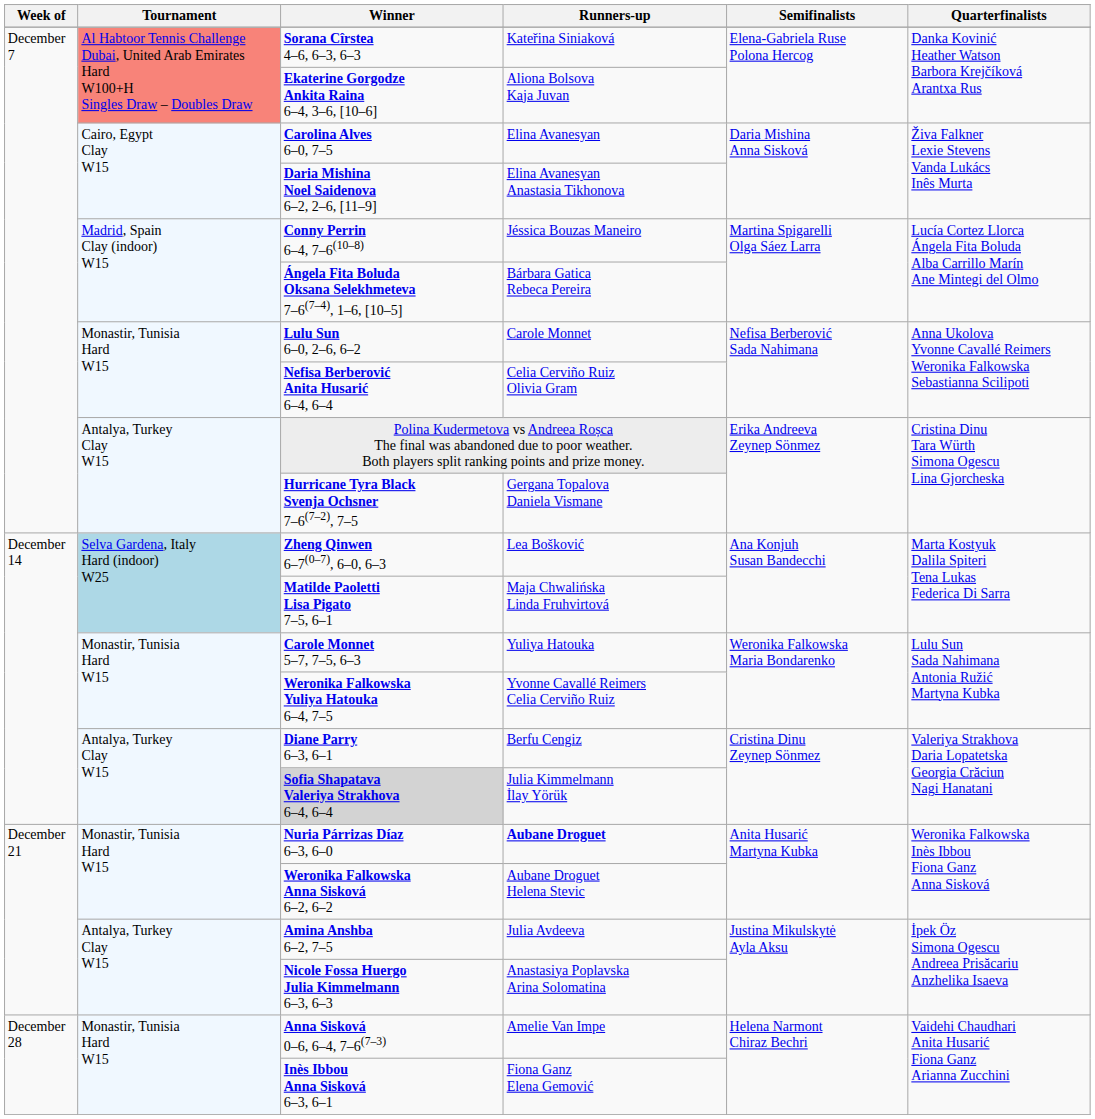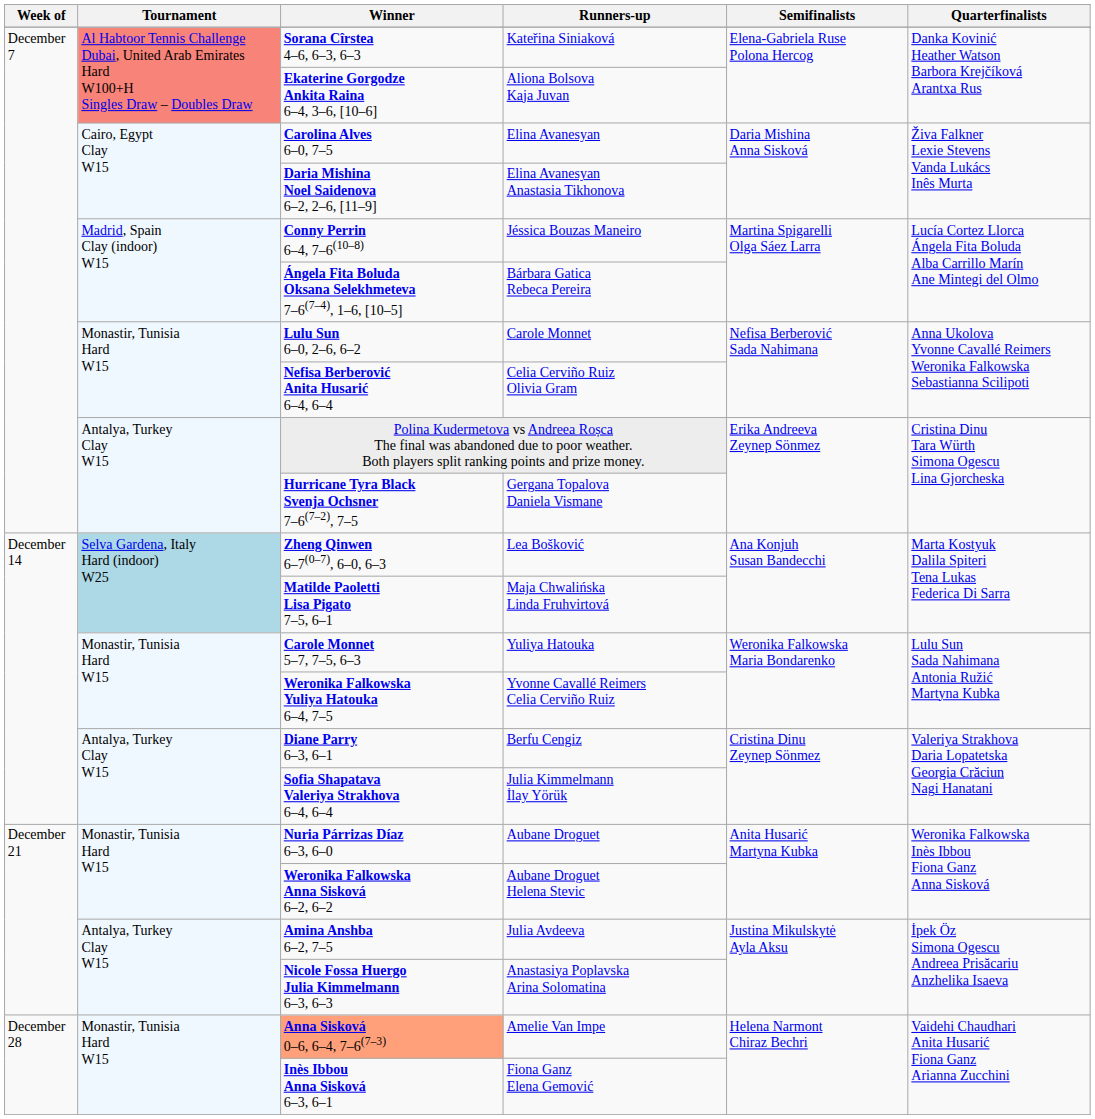Sofia Shapatava Valeriya Strakhova 6–4, 6–4 | Winner: lightgrey background -> no background
Nuria Párrizas Díaz 6–3, 6–0 | Runners-up: bold -> normal
Anna Sisková 0–6, 6–4, 7–6(7–3) | Winner: no background -> lightsalmon background
